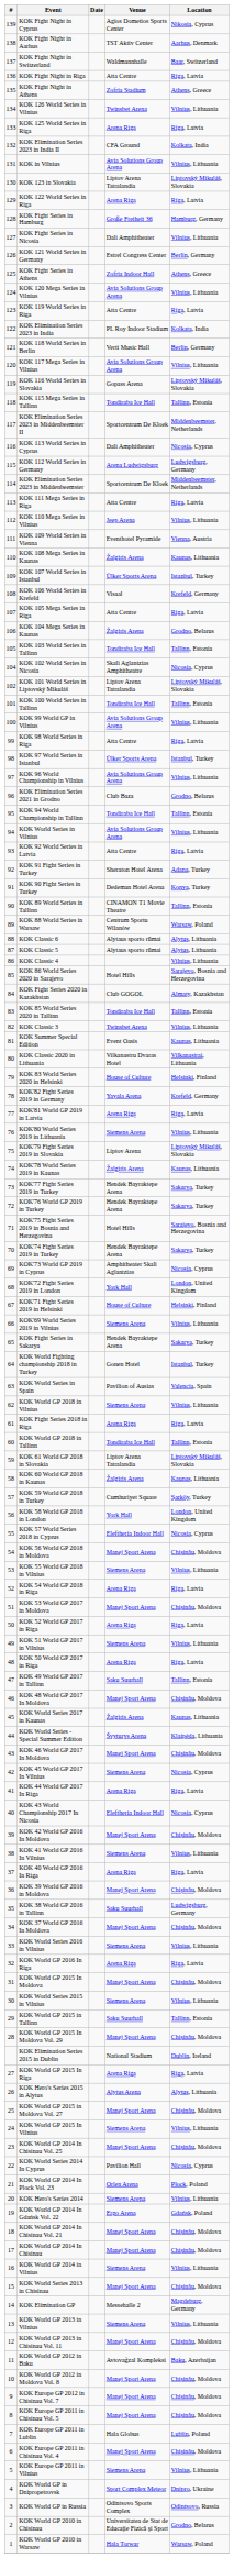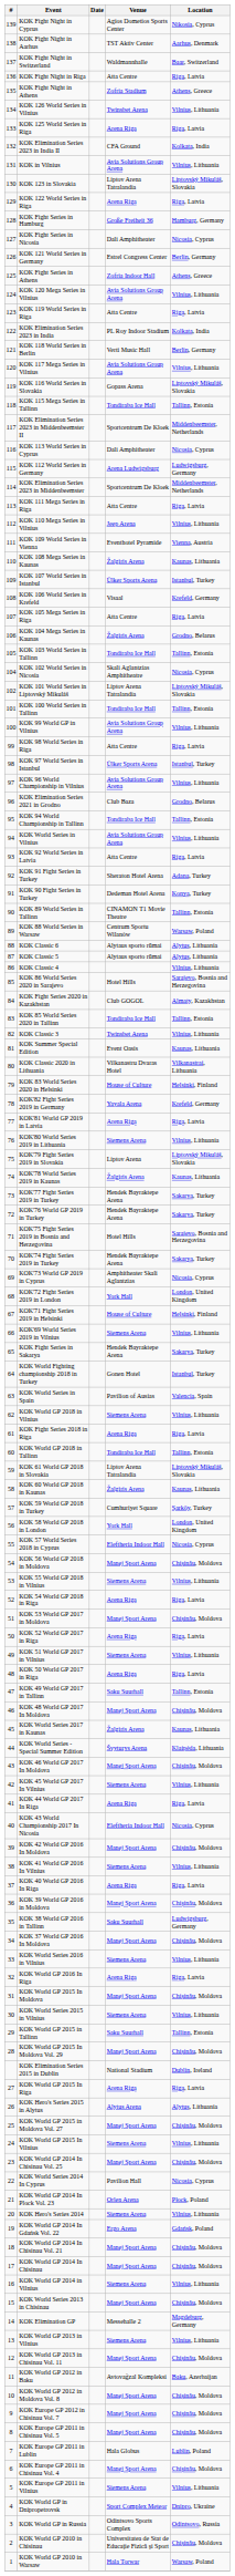KOK Fight Series in Nicosia | Location: Vilnius, Lithuania -> Nicosia, Cyprus
KOK 45 World GP 2017 In Vilnius | Location: Nicosia, Cyprus -> Vilnius, Lithuania
KOK World GP 2010 in Chisinau | Location: Grodno, Belarus -> Chișinău, Moldova
